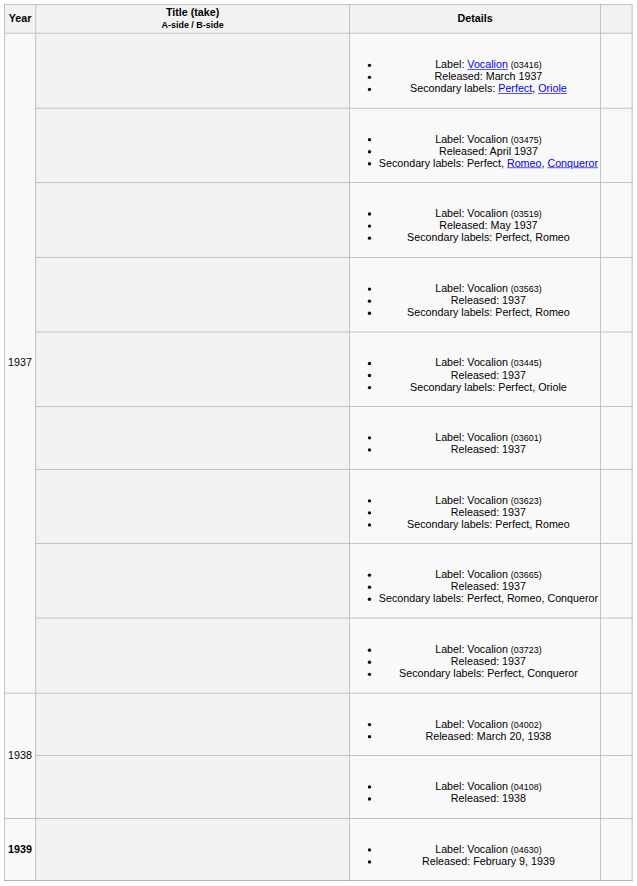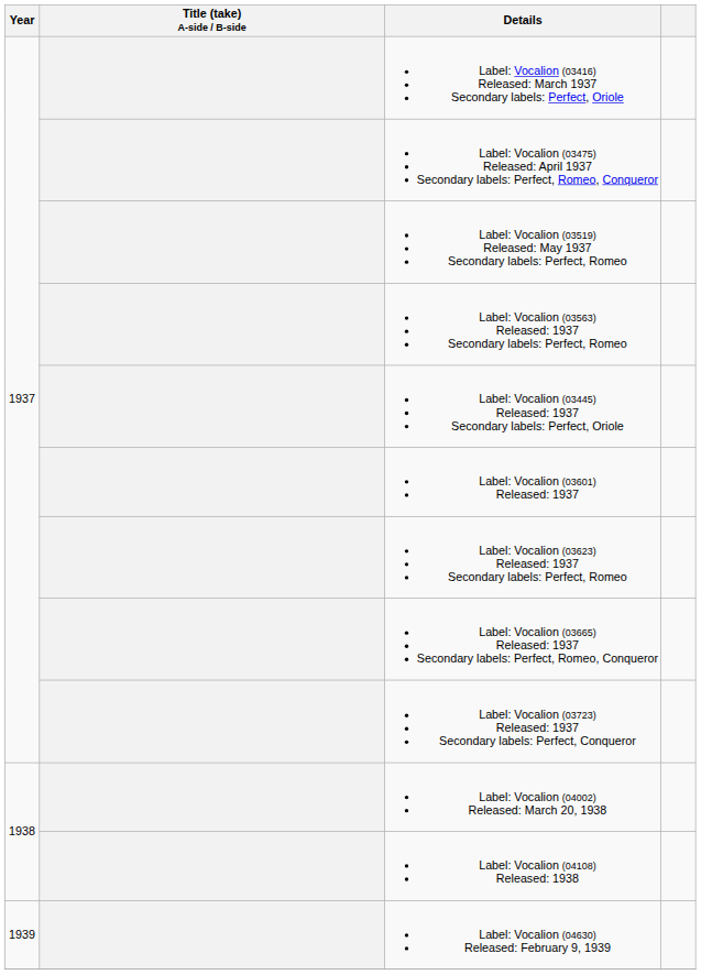Label: Vocalion (04630) Released: February 9, 1939 | Year: bold -> normal
